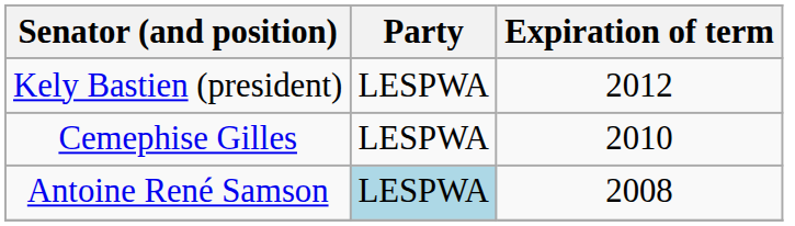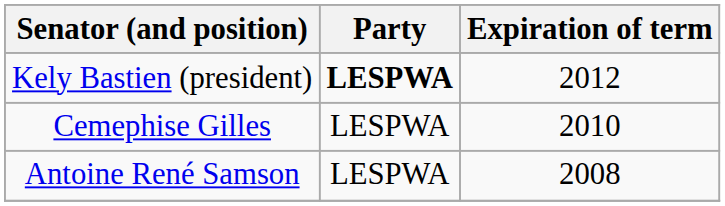Kely Bastien (president) | Party: normal -> bold
Antoine René Samson | Party: lightblue background -> no background
